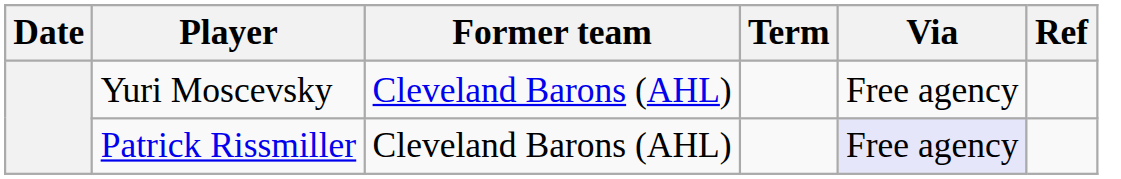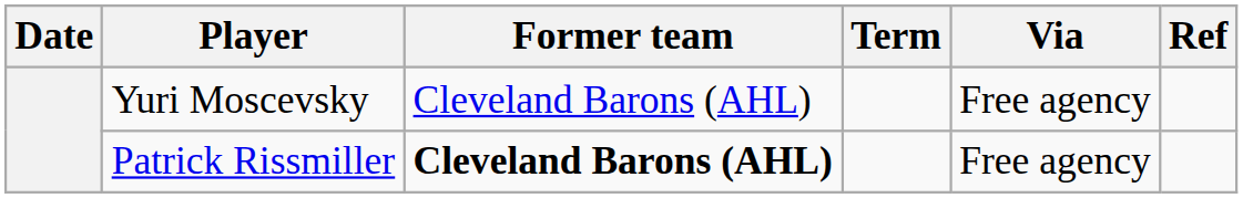Patrick Rissmiller | Former team: normal -> bold
Patrick Rissmiller | Via: lavender background -> no background
